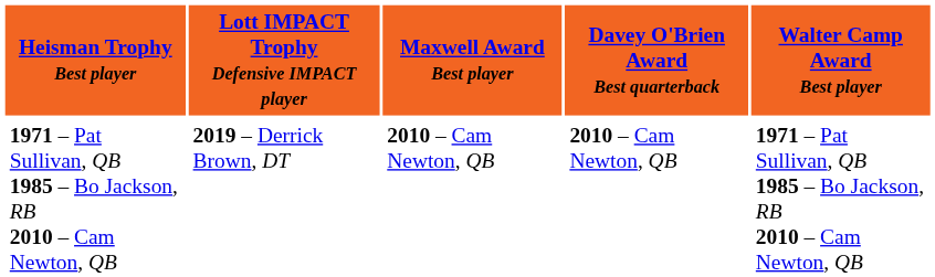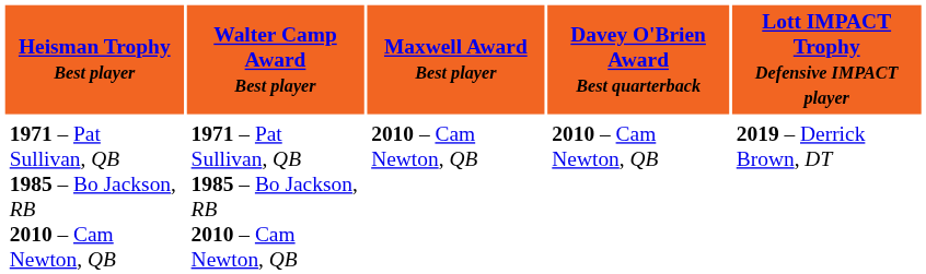columns swapped: Walter Camp Award Best player <-> Lott IMPACT Trophy Defensive IMPACT player
